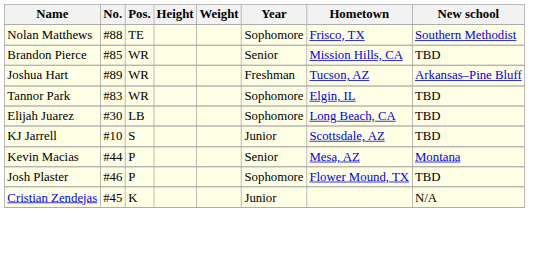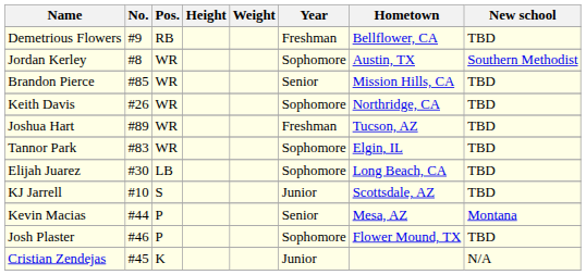+ row: Demetrious Flowers | #9 | RB | Freshman | Bellflower, CA | TBD
- row: Nolan Matthews | #88 | TE | Sophomore | Frisco, TX | Southern Methodist
+ row: Jordan Kerley | #8 | WR | Sophomore | Austin, TX | Southern Methodist
+ row: Keith Davis | #26 | WR | Sophomore | Northridge, CA | TBD
Joshua Hart | New school: Arkansas–Pine Bluff -> TBD
